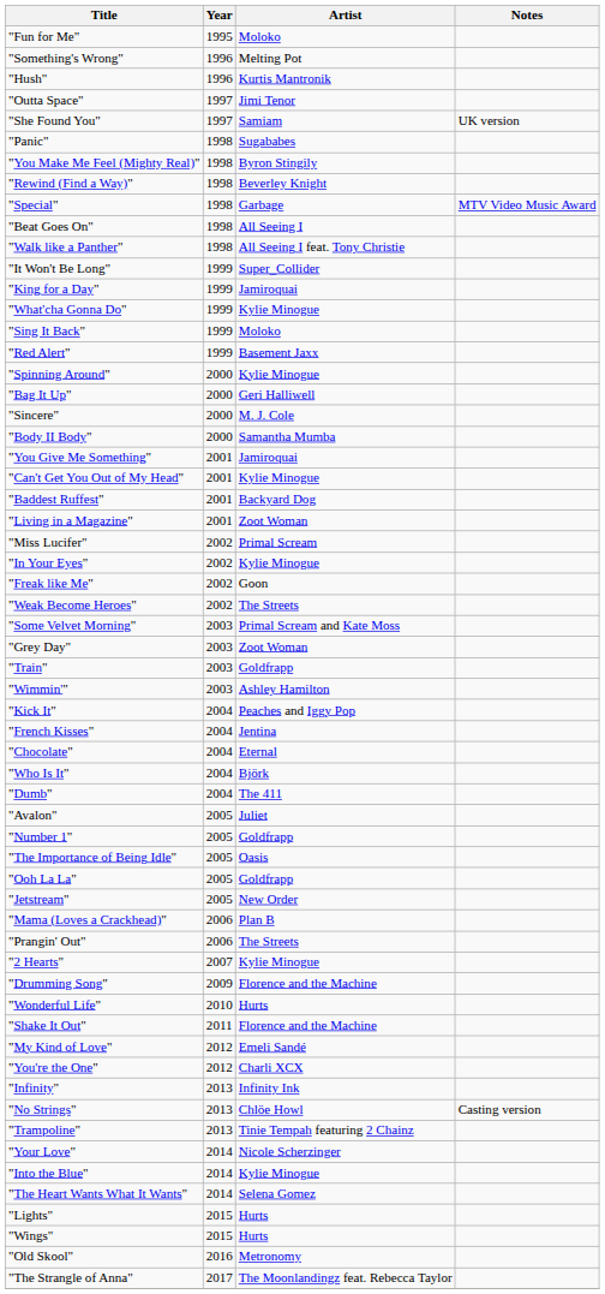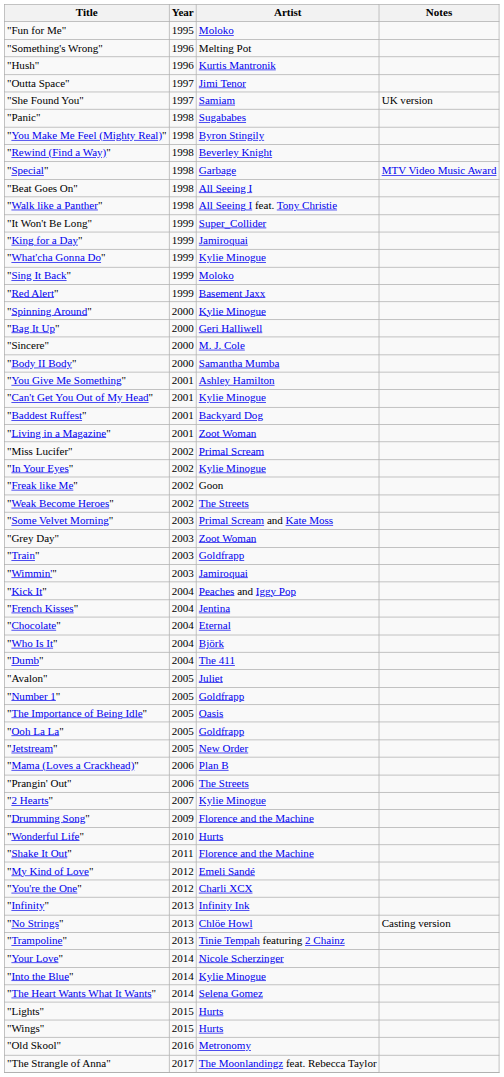"You Give Me Something" | Artist: Jamiroquai -> Ashley Hamilton
"Wimmin'" | Artist: Ashley Hamilton -> Jamiroquai
